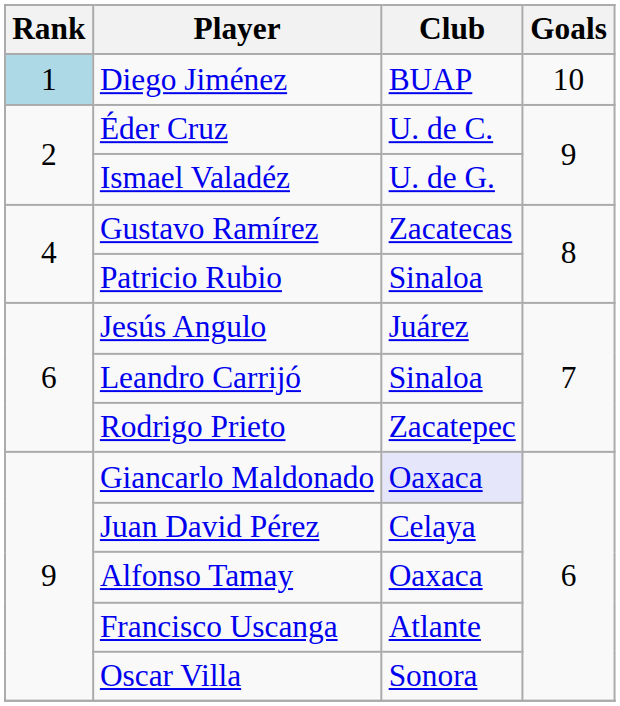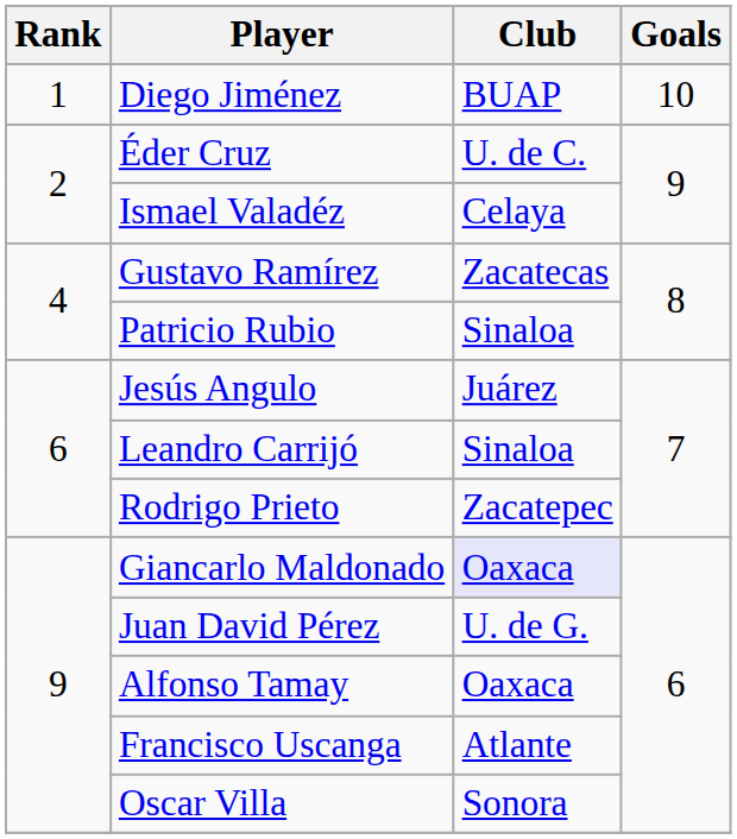Diego Jiménez | Rank: lightblue background -> no background
Ismael Valadéz | Club: U. de G. -> Celaya
Juan David Pérez | Club: Celaya -> U. de G.
